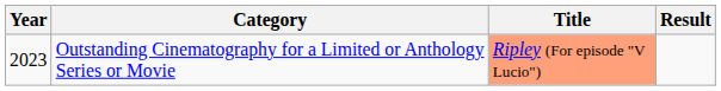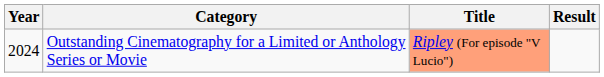row 2 | Year: 2023 -> 2024
